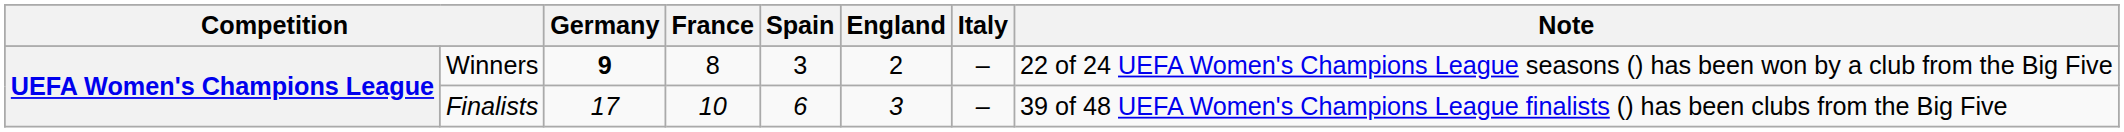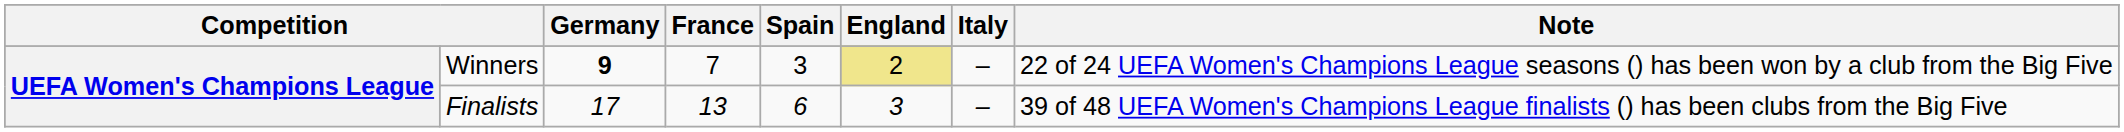Winners | France: 8 -> 7
Winners | England: no background -> khaki background
Finalists | France: 10 -> 13
